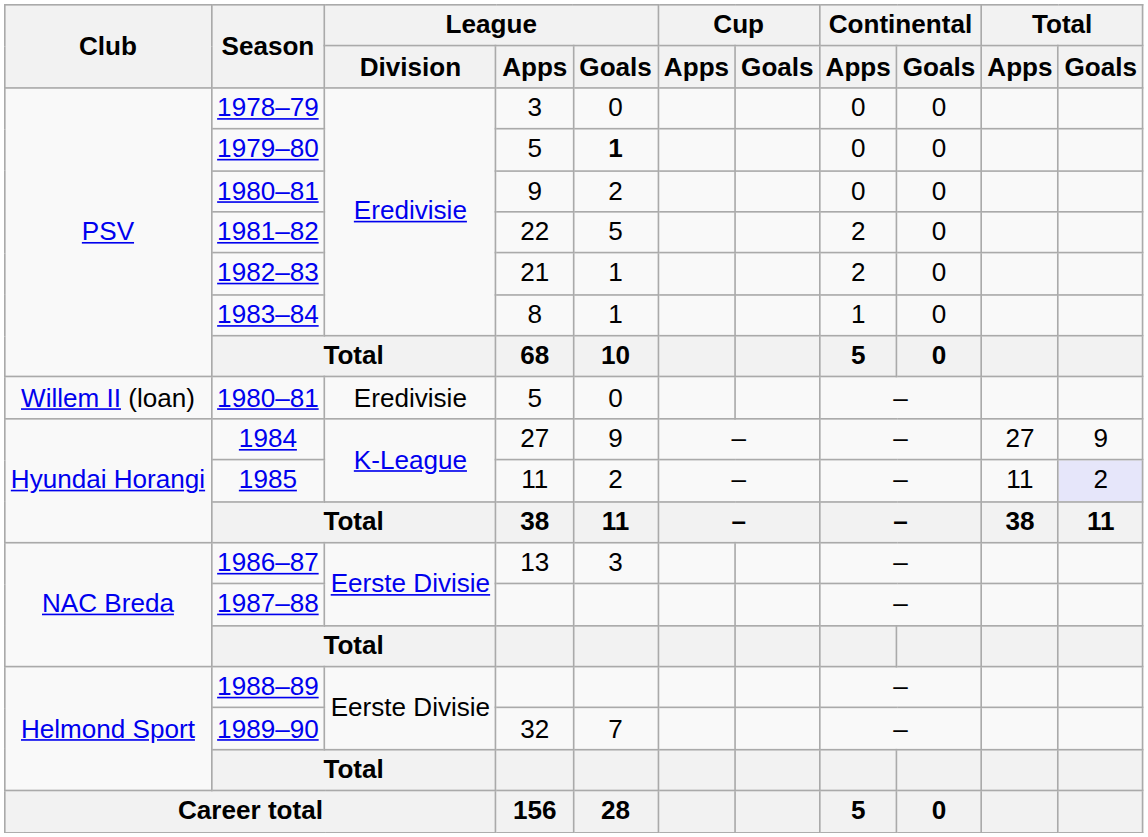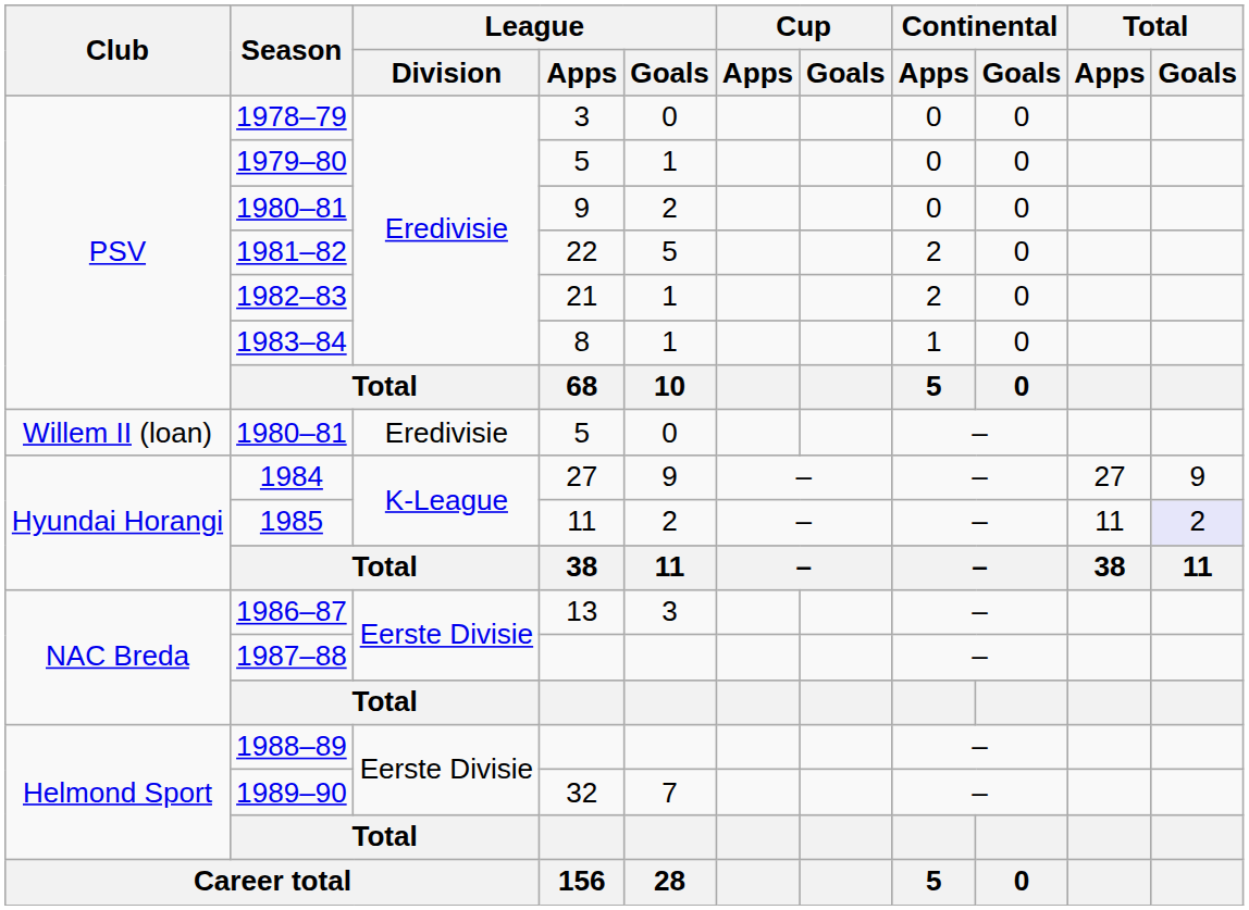1979–80 | League / Goals: bold -> normal
